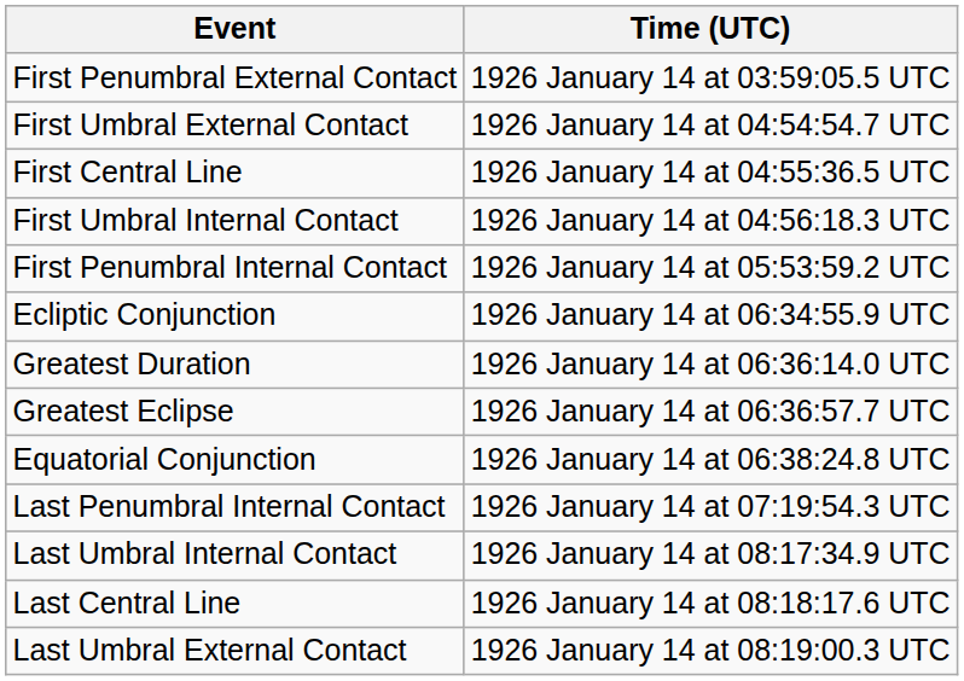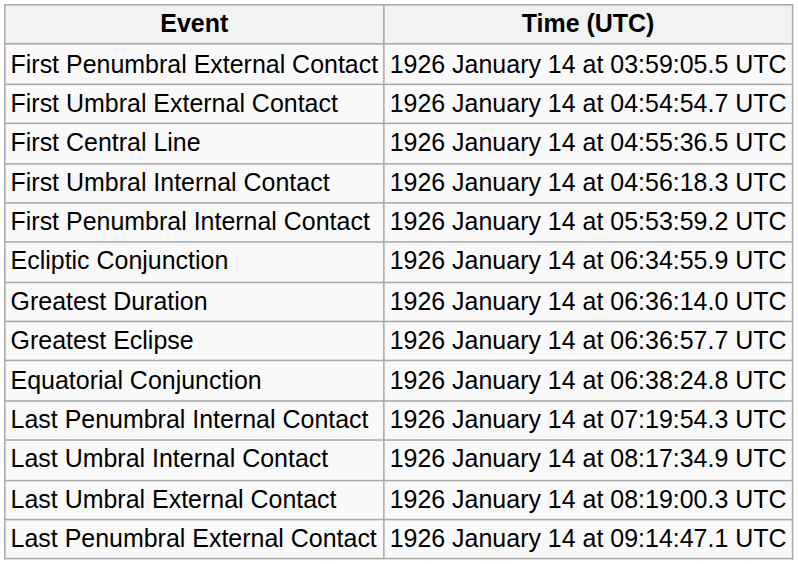- row: Last Central Line | 1926 January 14 at 08:18:17.6 UTC
+ row: Last Penumbral External Contact | 1926 January 14 at 09:14:47.1 UTC
